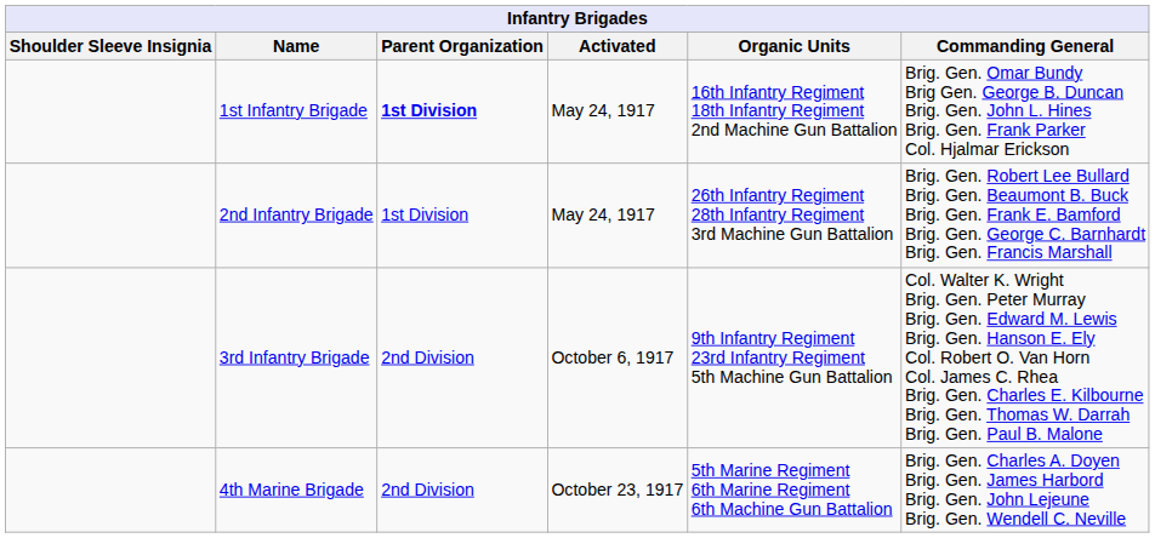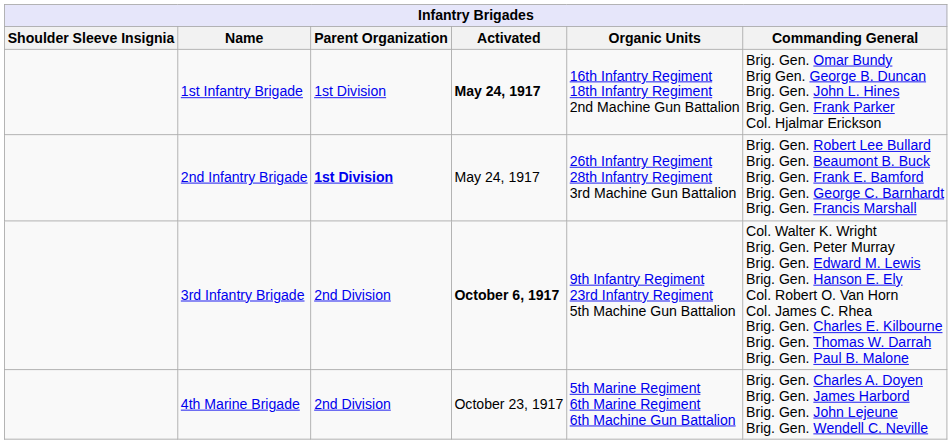1st Infantry Brigade | Parent Organization: bold -> normal
1st Infantry Brigade | Activated: normal -> bold
2nd Infantry Brigade | Parent Organization: normal -> bold
3rd Infantry Brigade | Activated: normal -> bold
